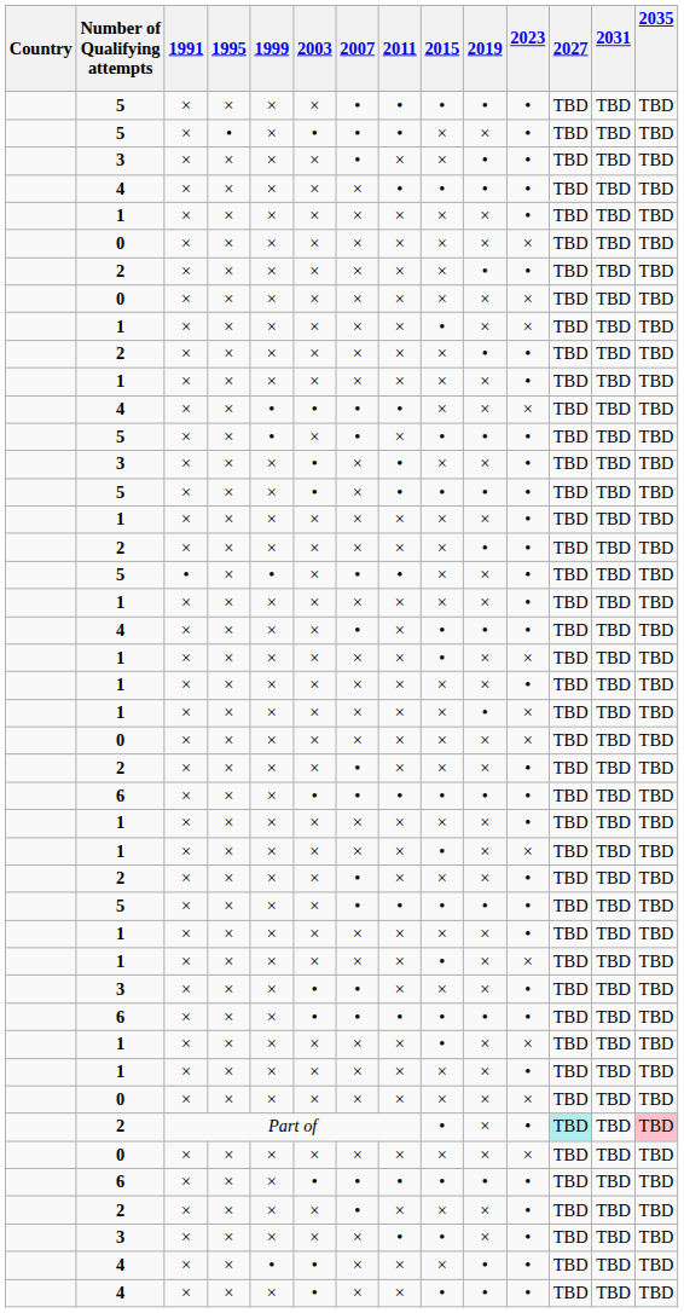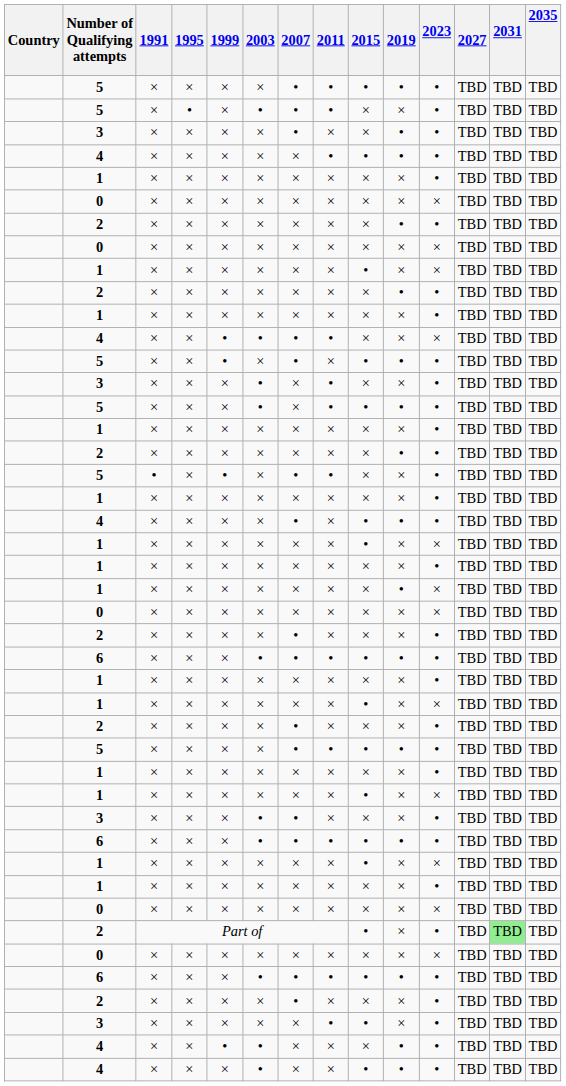2 / Part of | 2027: paleturquoise background -> no background
2 / Part of | 2031: no background -> lightgreen background
2 / Part of | 2035: pink background -> no background
